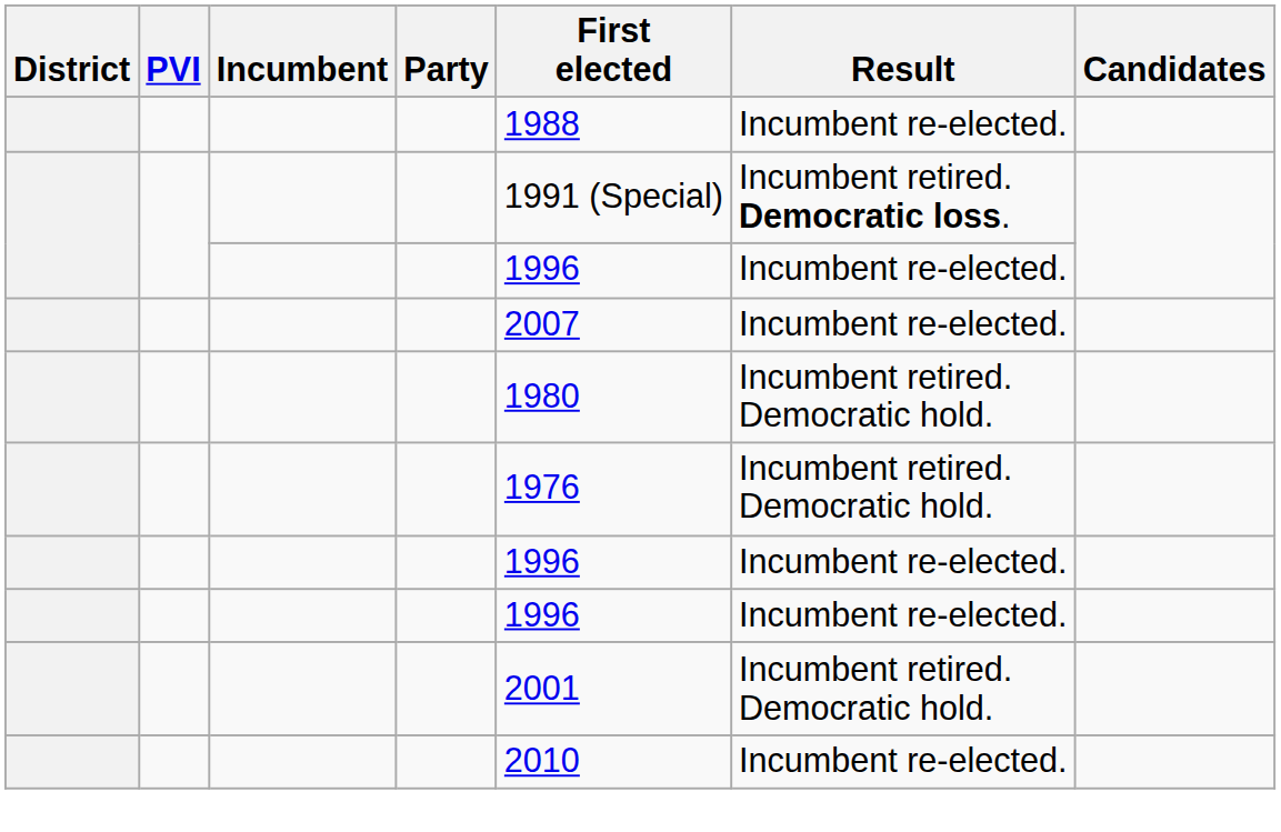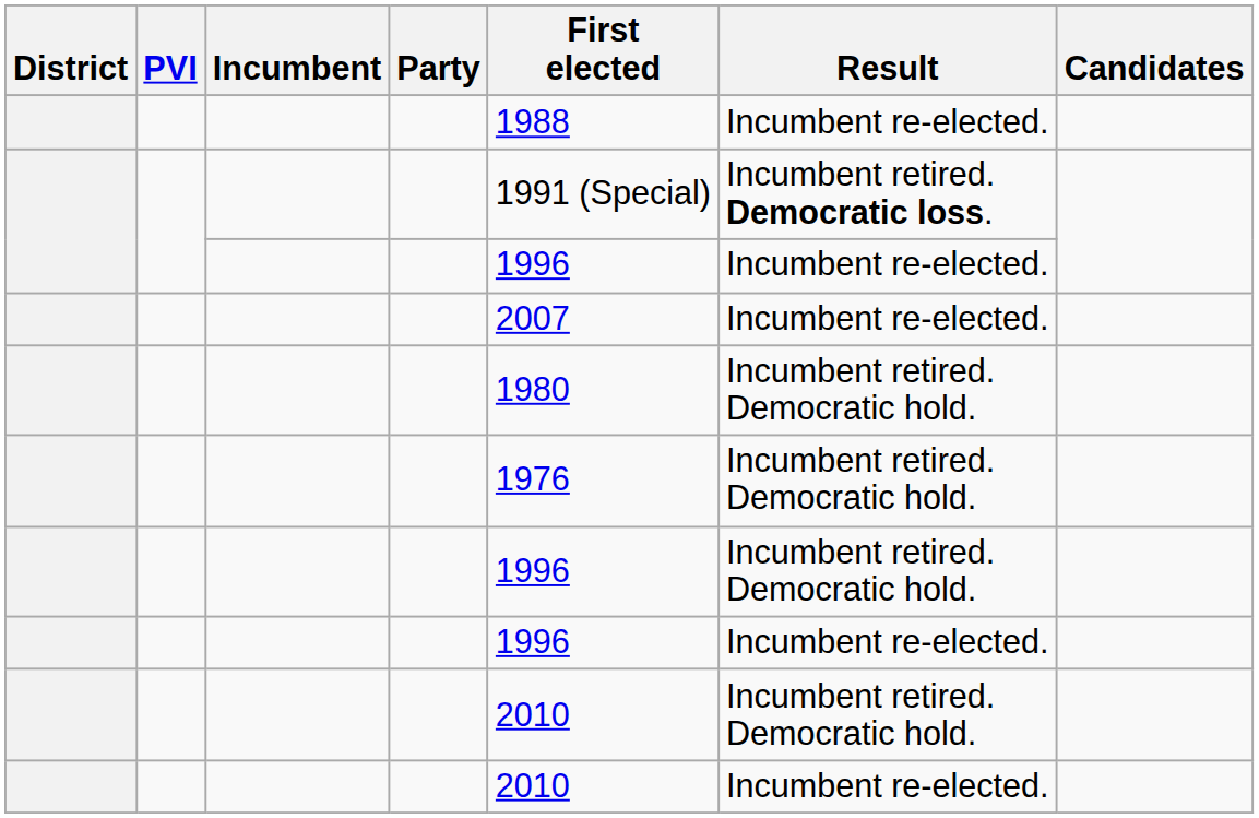row 8 | Result: Incumbent re-elected. -> Incumbent retired. Democratic hold.
row 10 | First elected: 2001 -> 2010
